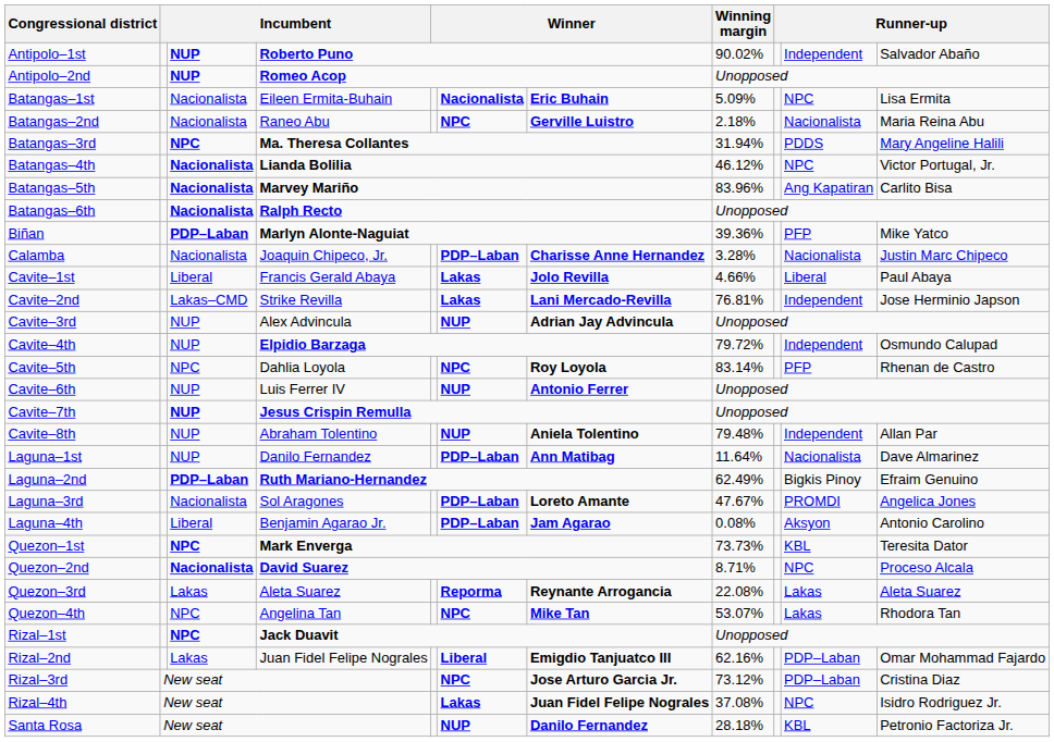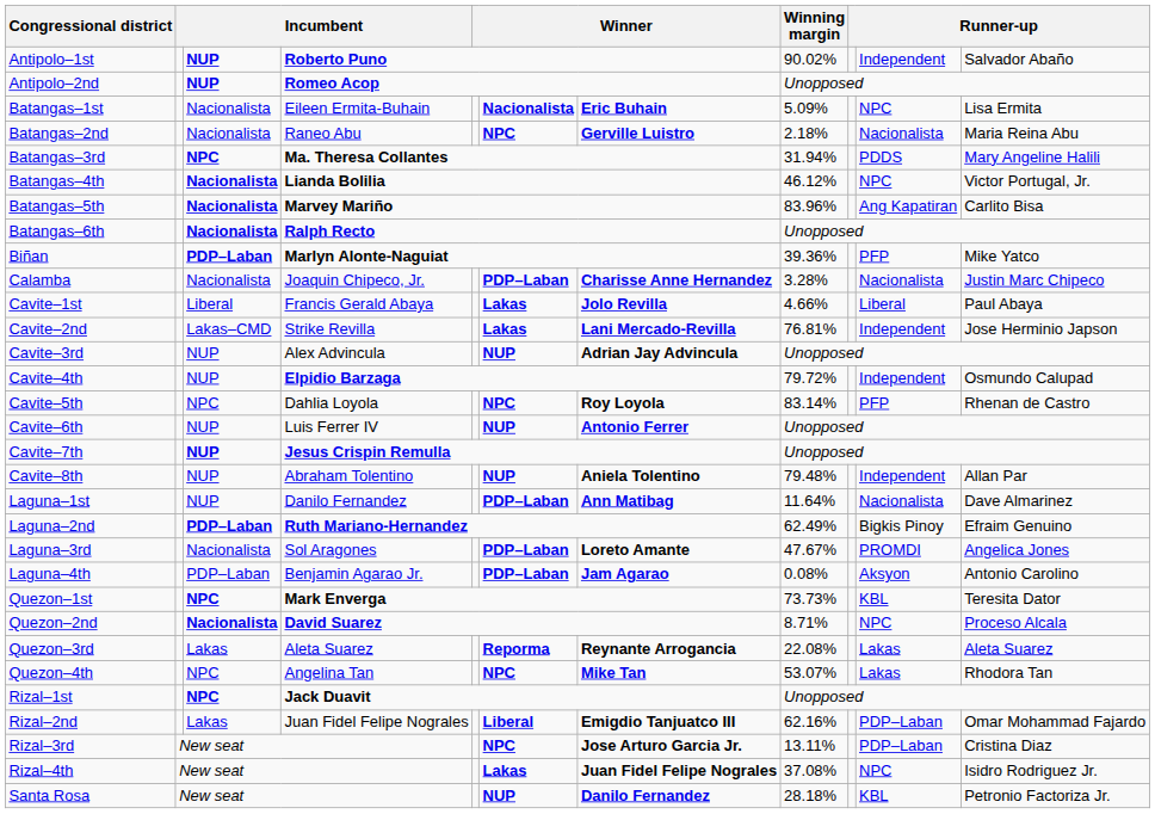Laguna–4th | column 3: Liberal -> PDP–Laban
Rizal–3rd | Winning margin: 73.12% -> 13.11%
